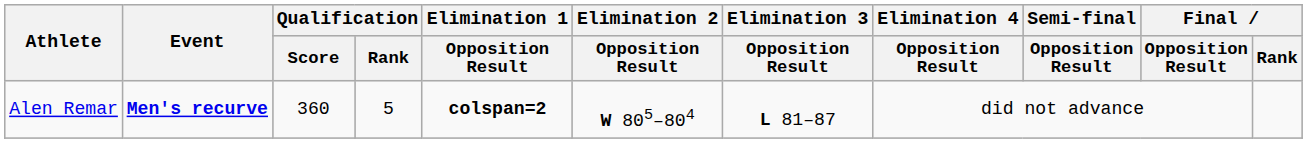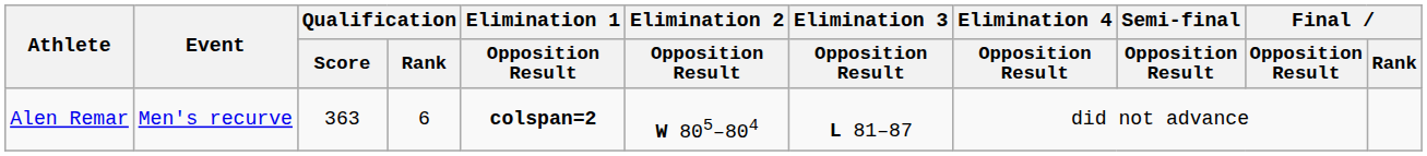Alen Remar | Event: bold -> normal
Alen Remar | Qualification / Score: 360 -> 363
Alen Remar | Qualification / Rank: 5 -> 6
